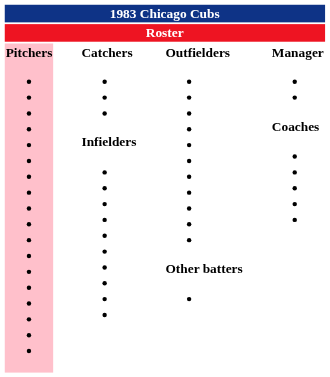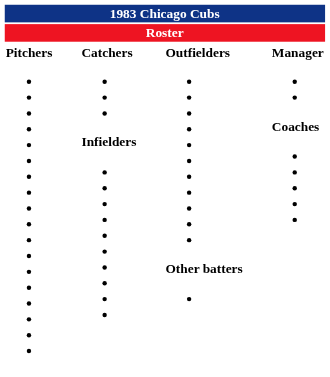Pitchers | column 1: pink background -> no background
